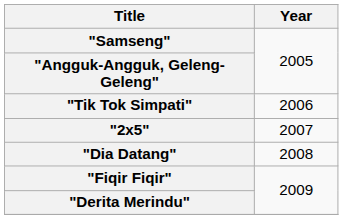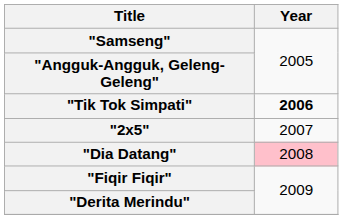"Tik Tok Simpati" | Year: normal -> bold
"Dia Datang" | Year: no background -> pink background
